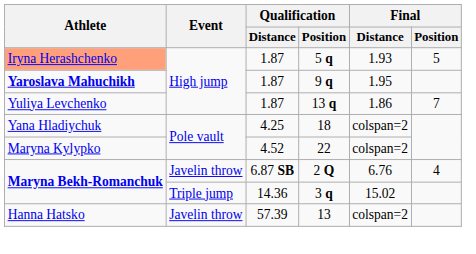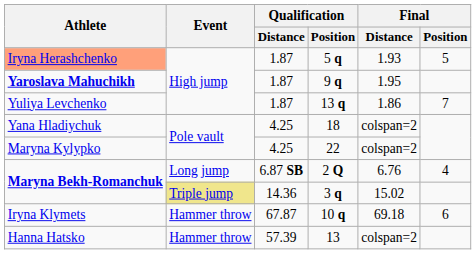22 | Qualification / Distance: 4.52 -> 4.25
2 Q | Event: Javelin throw -> Long jump
3 q | Event: no background -> khaki background
+ row: Iryna Klymets | Hammer throw | 67.87 | 10 q | 69.18 | 6
13 | Event: Javelin throw -> Hammer throw
